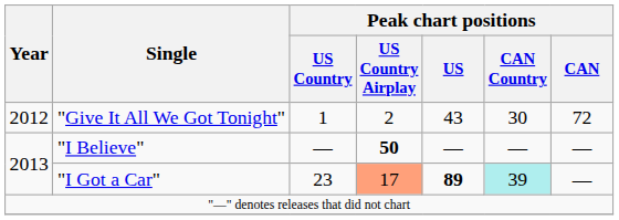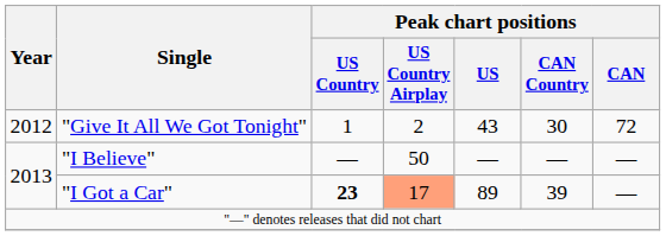"I Believe" | Peak chart positions / US Country Airplay: bold -> normal
"I Got a Car" | Peak chart positions / US Country: normal -> bold
"I Got a Car" | Peak chart positions / US: bold -> normal
"I Got a Car" | Peak chart positions / CAN Country: paleturquoise background -> no background
